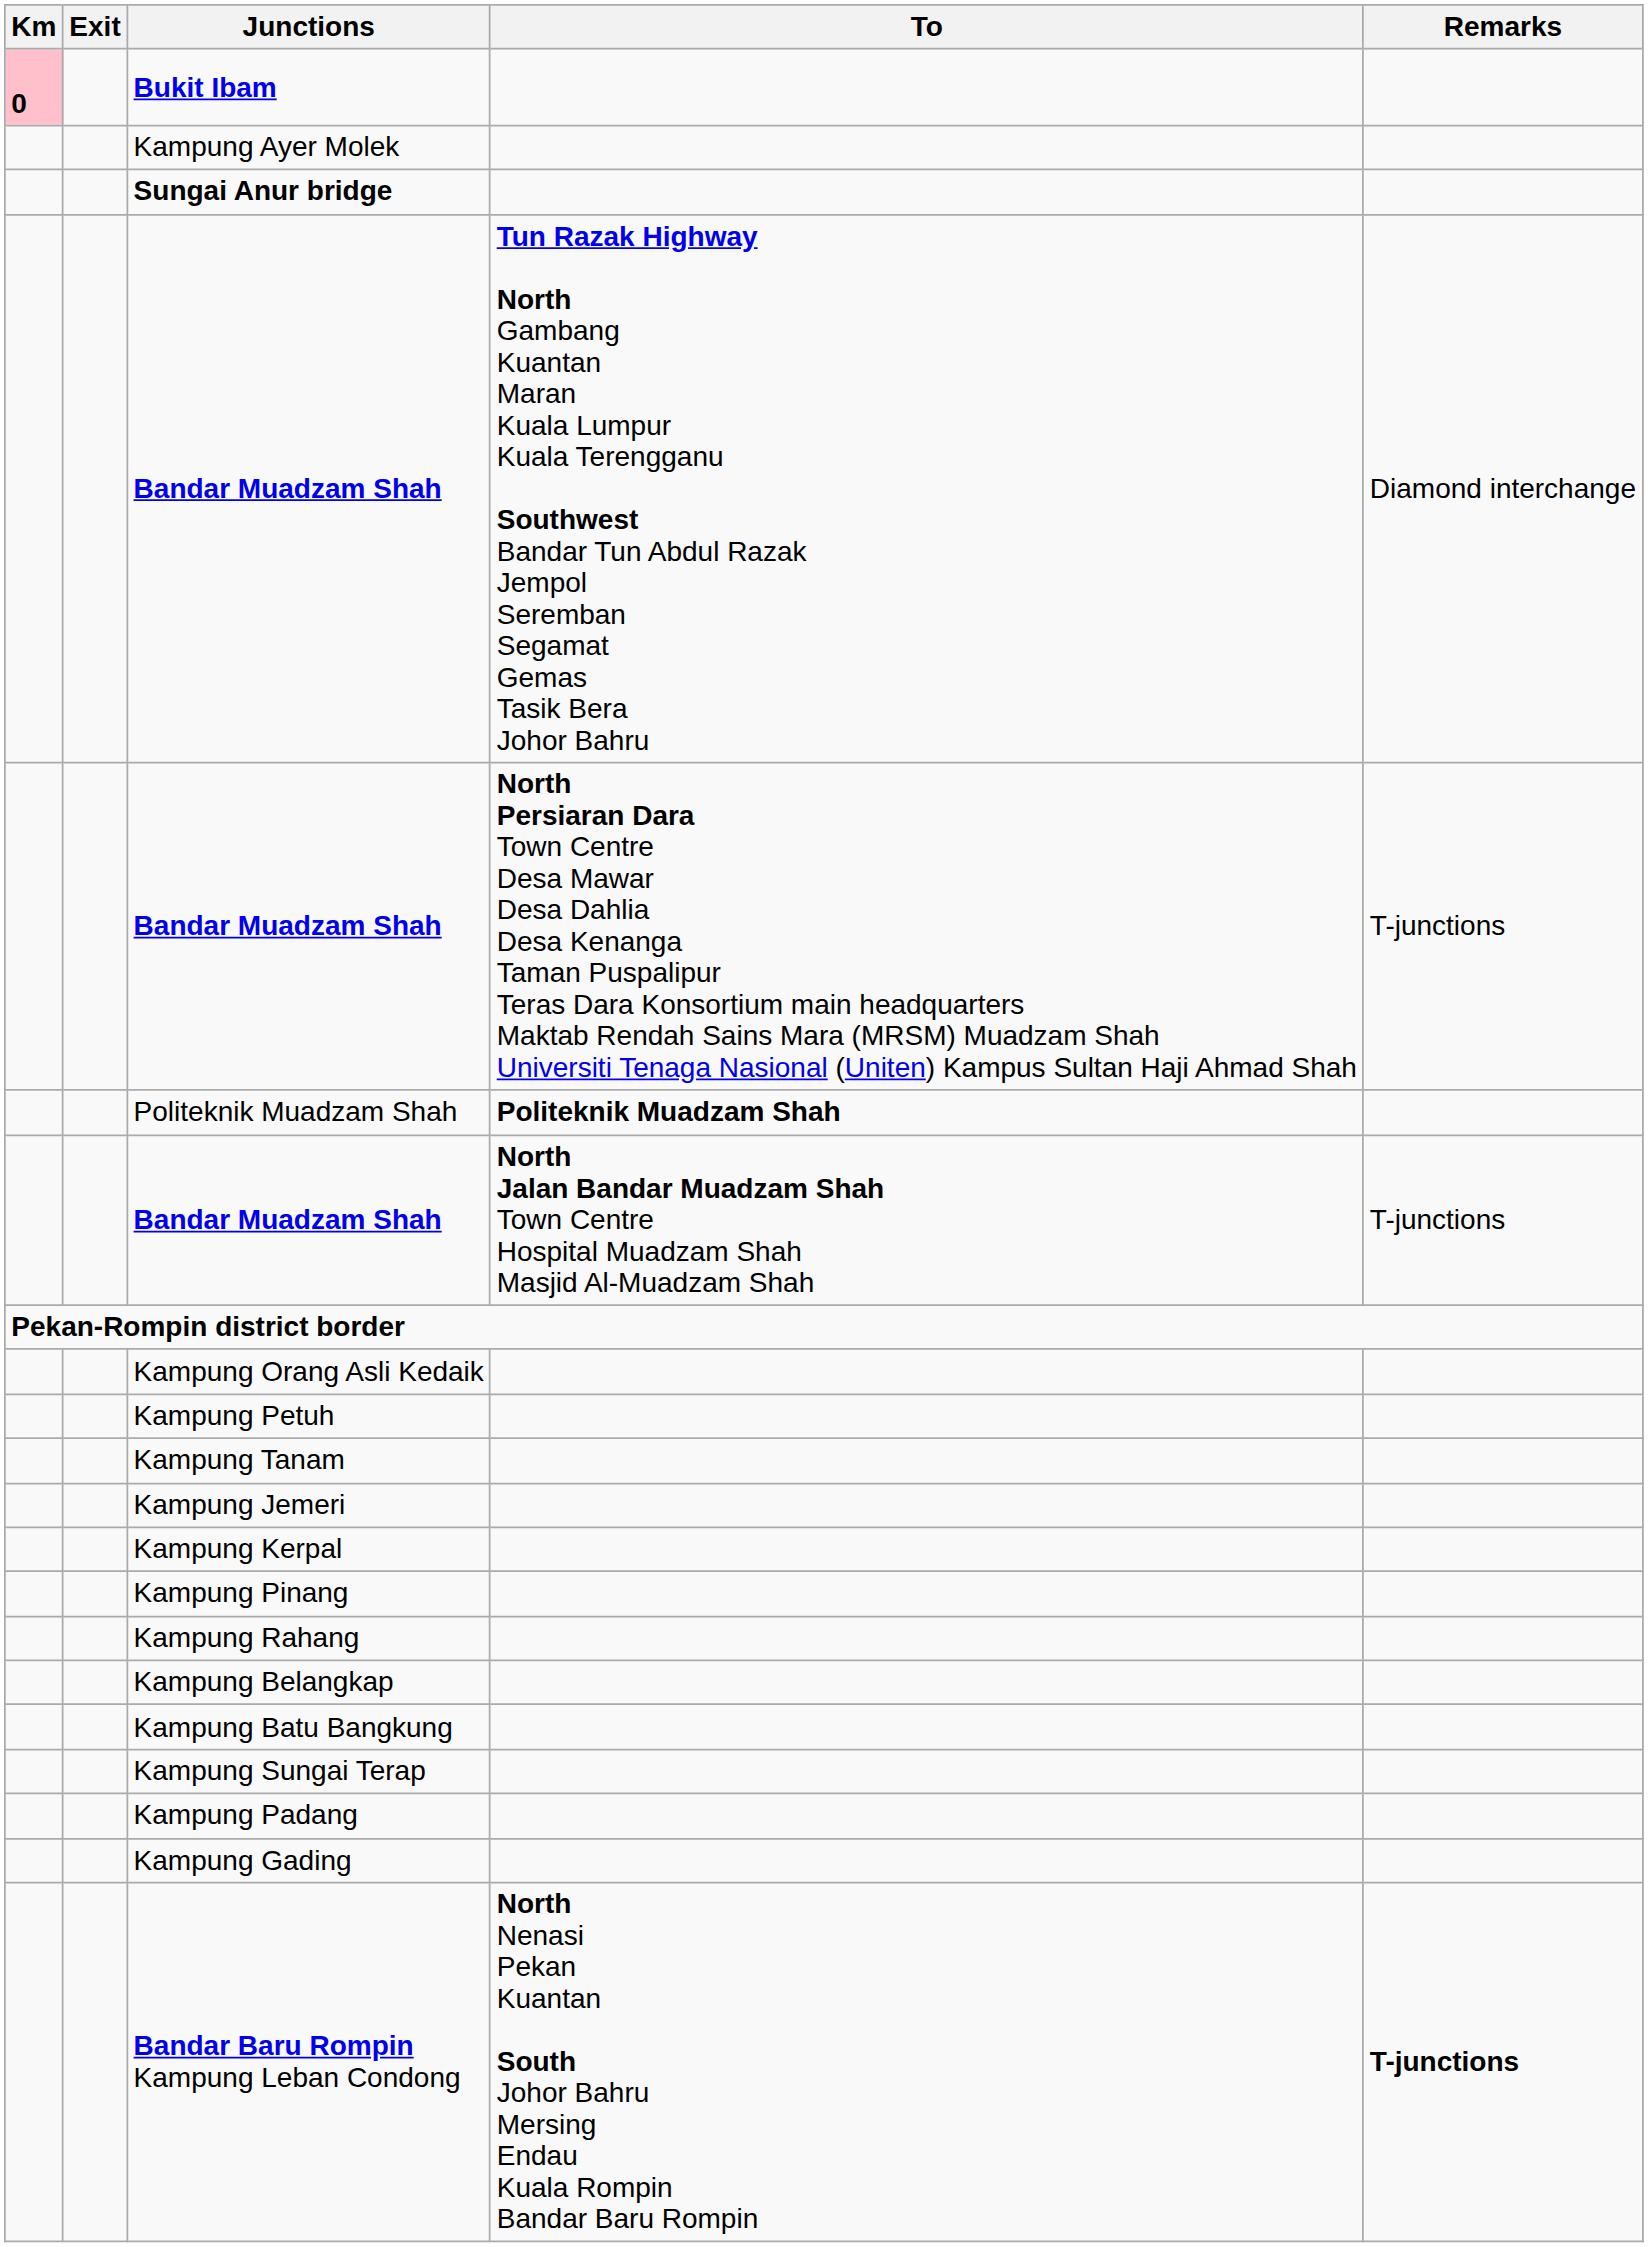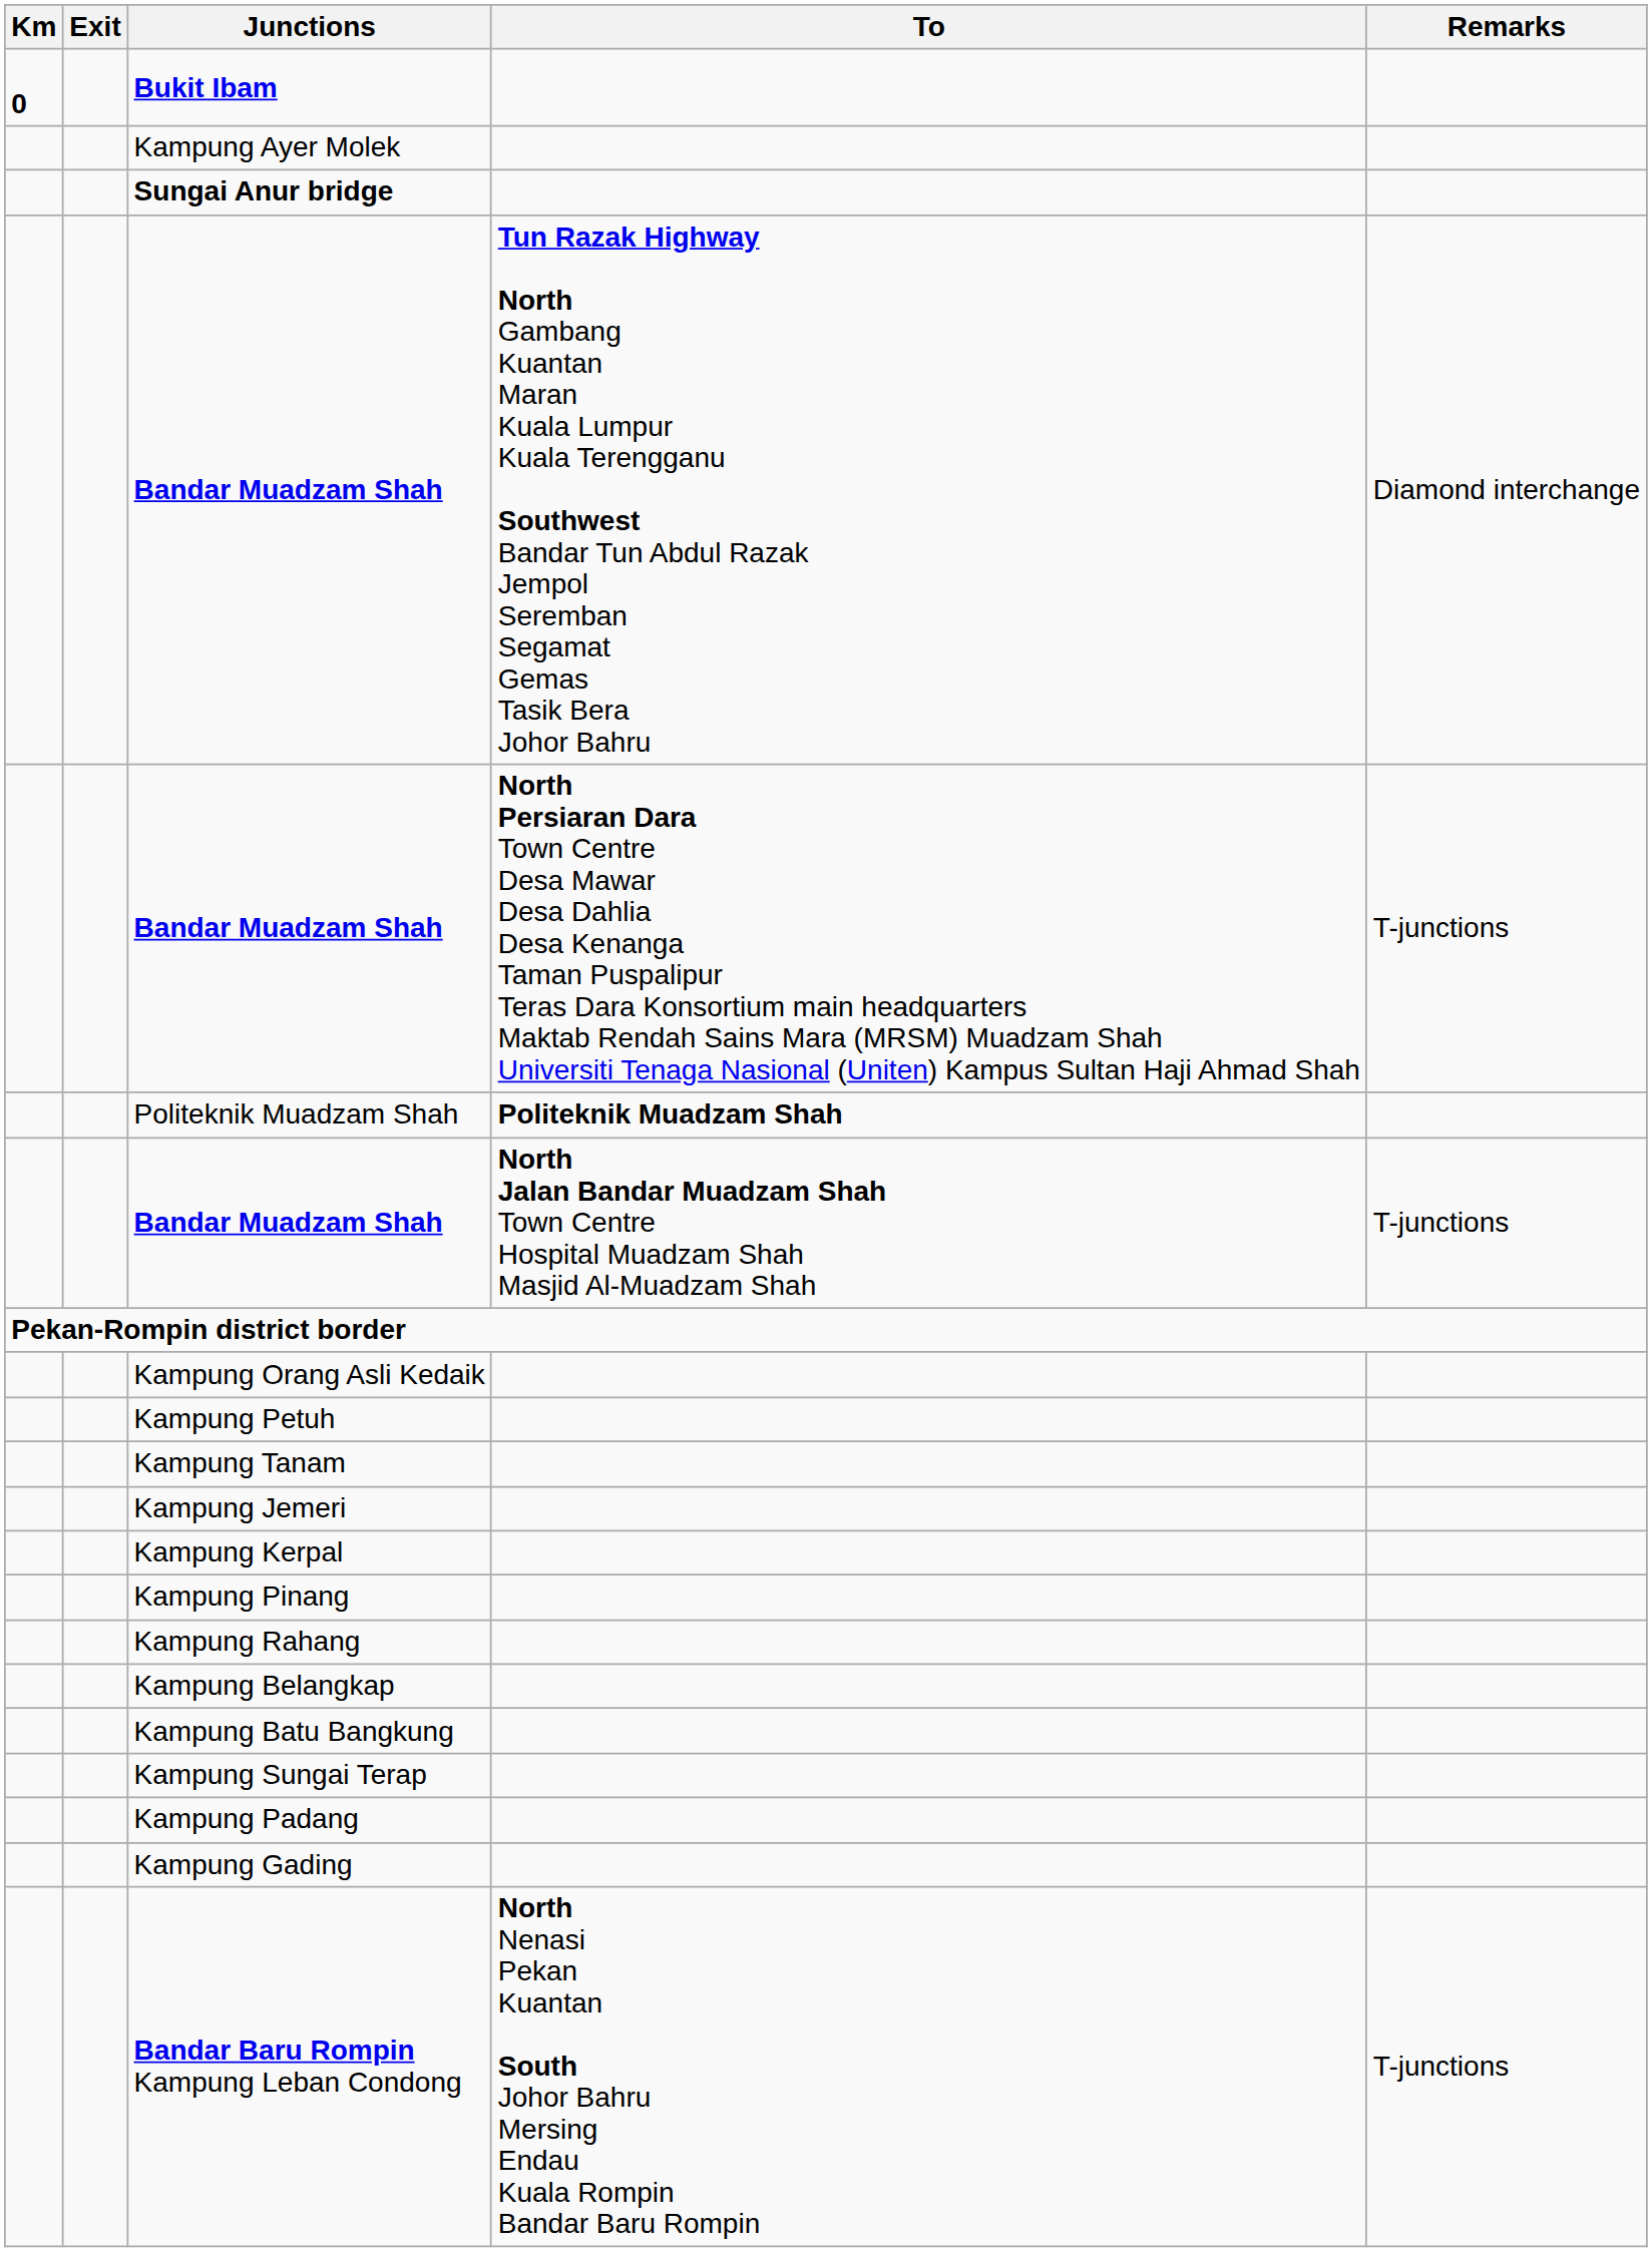Bukit Ibam | Km: pink background -> no background
Bandar Baru Rompin Kampung Leban Condong | Remarks: bold -> normal
